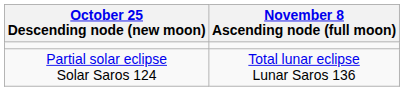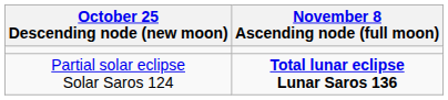row 3 | November 8 Ascending node (full moon): normal -> bold
